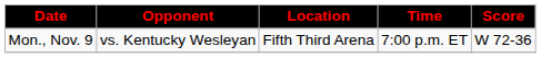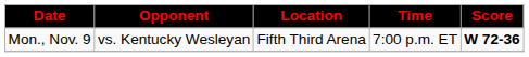Mon., Nov. 9 | Score: normal -> bold
